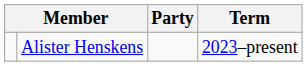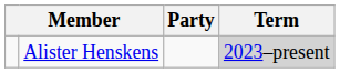Alister Henskens | Term: no background -> lightgrey background
